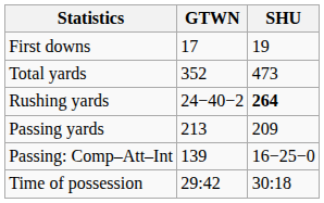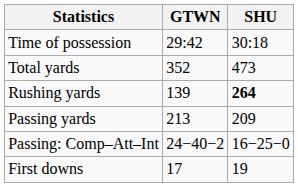rows swapped: First downs <-> Time of possession
Rushing yards | GTWN: 24−40−2 -> 139
Passing: Comp–Att–Int | GTWN: 139 -> 24−40−2
